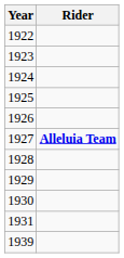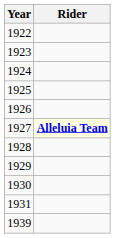1927 | Rider: no background -> lightyellow background
